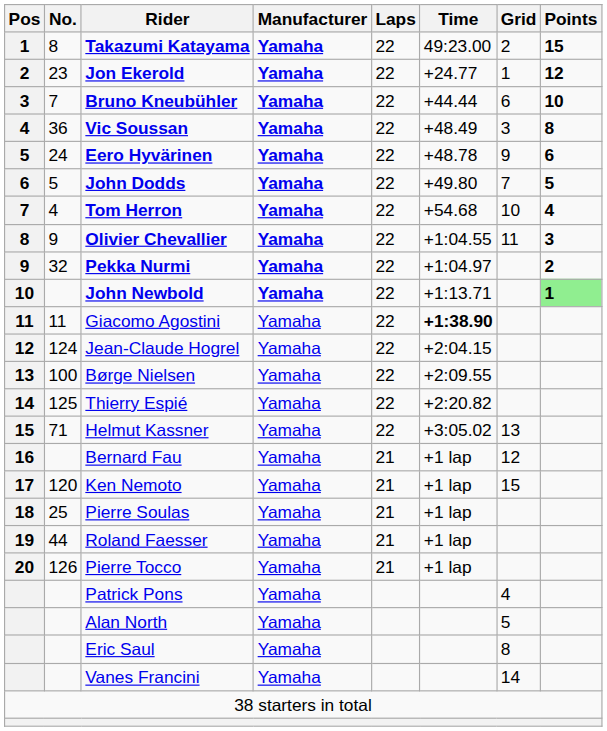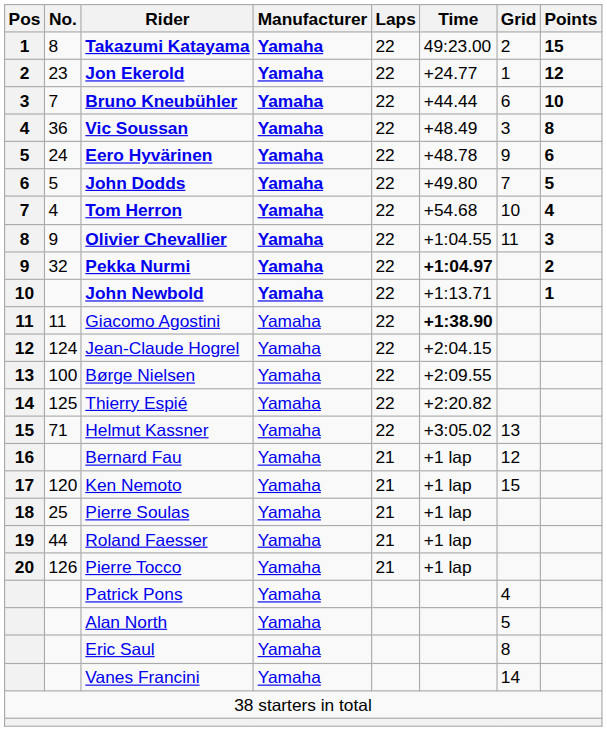Pekka Nurmi | Time: normal -> bold
John Newbold | Points: lightgreen background -> no background
